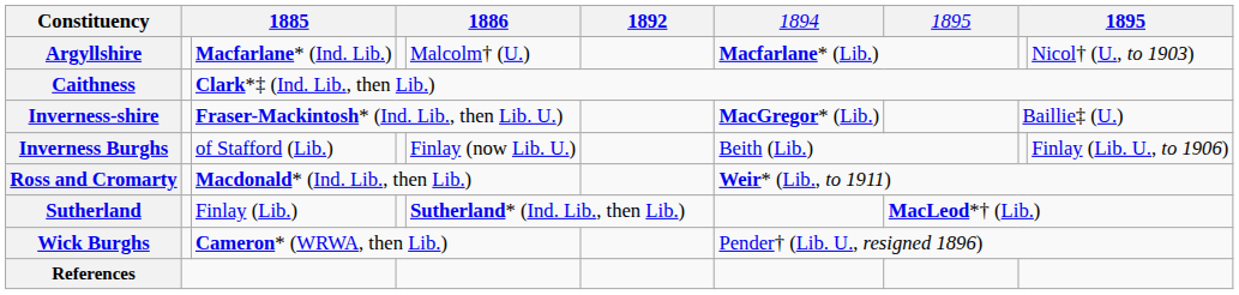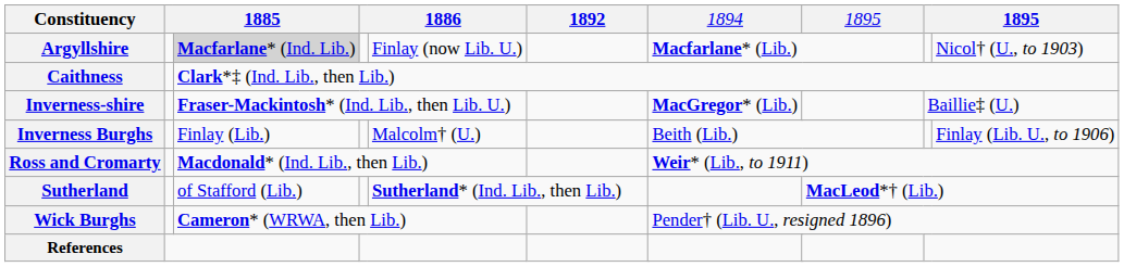Argyllshire | column 3: no background -> lightgrey background
Argyllshire | column 5: Malcolm† (U.) -> Finlay (now Lib. U.)
Inverness Burghs | column 3: of Stafford (Lib.) -> Finlay (Lib.)
Inverness Burghs | column 5: Finlay (now Lib. U.) -> Malcolm† (U.)
Sutherland | column 3: Finlay (Lib.) -> of Stafford (Lib.)
